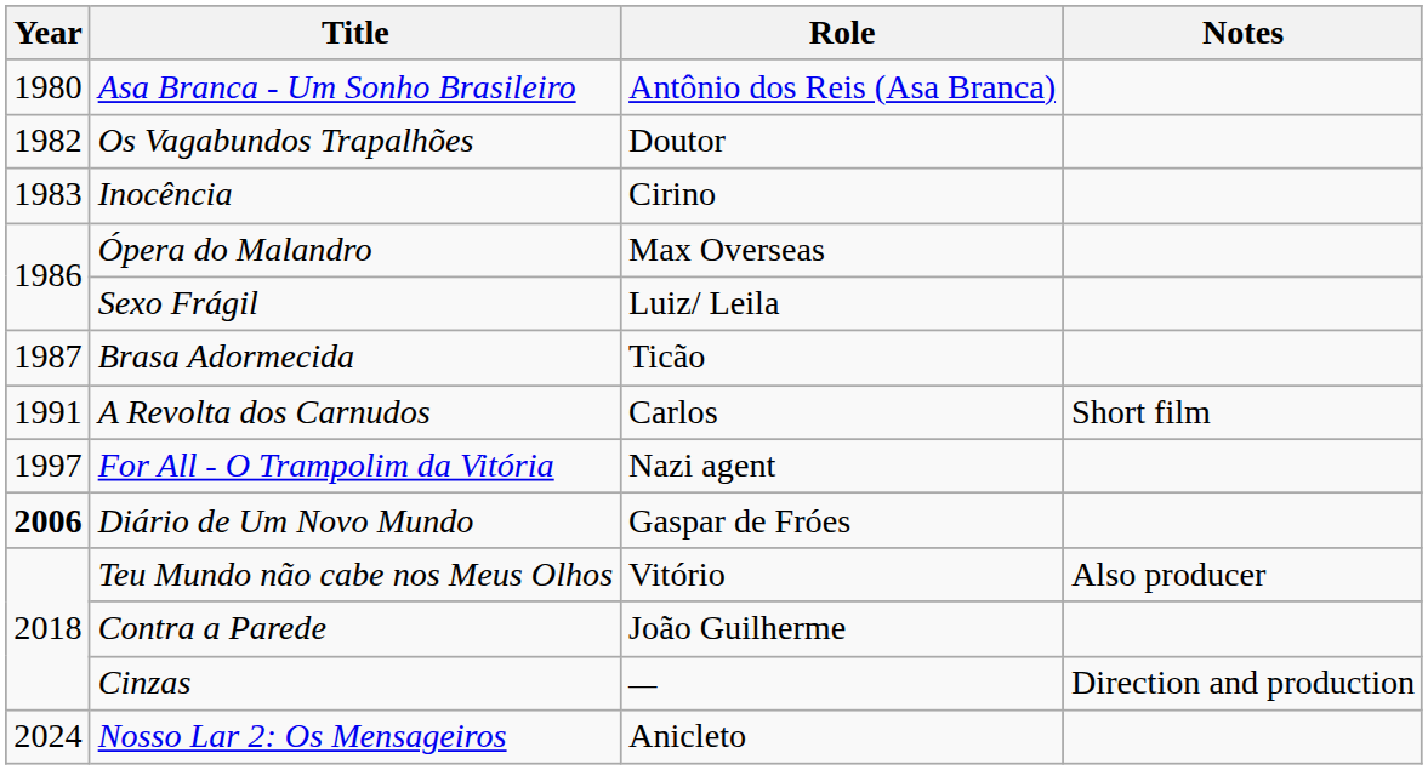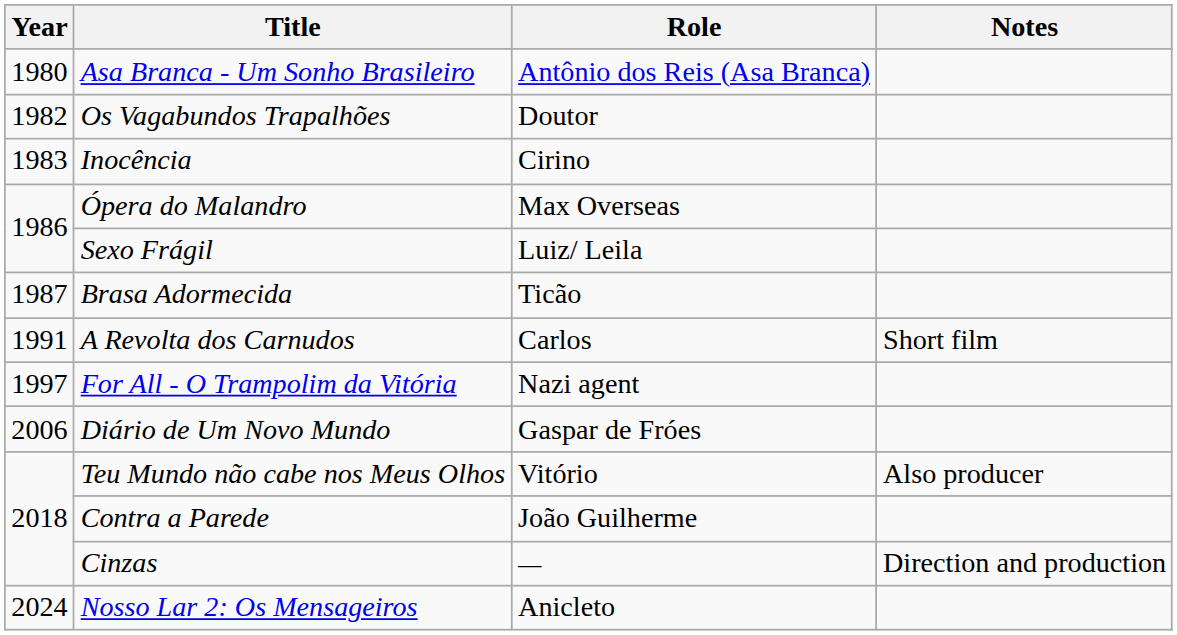Diário de Um Novo Mundo | Year: bold -> normal
